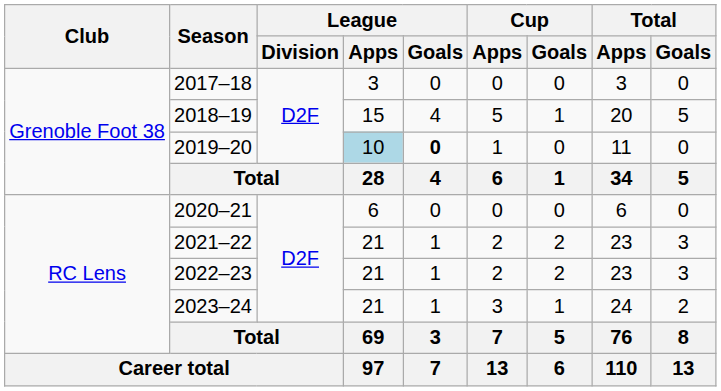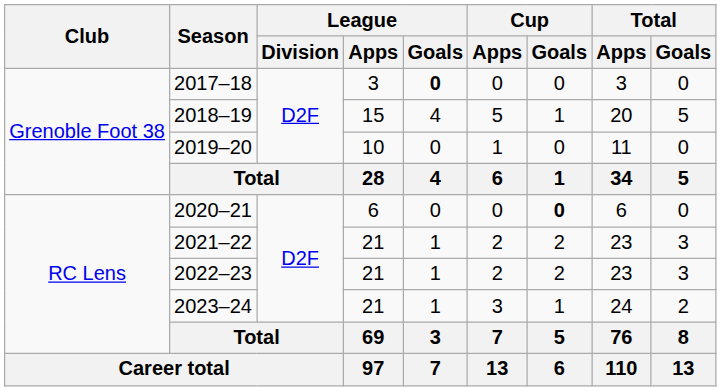2017–18 | League / Goals: normal -> bold
2019–20 | League / Apps: lightblue background -> no background
2019–20 | League / Goals: bold -> normal
2020–21 | Cup / Goals: normal -> bold
